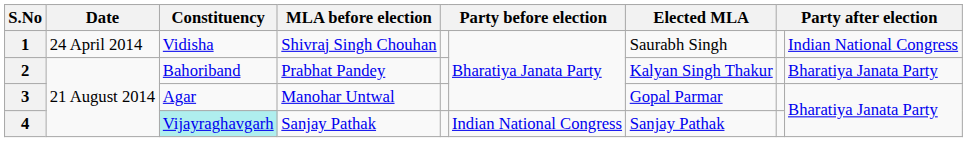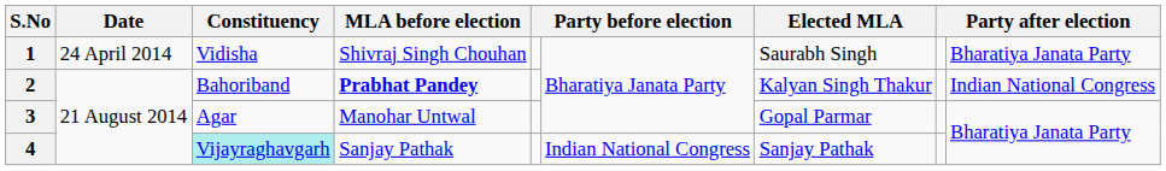1 | column 9: Indian National Congress -> Bharatiya Janata Party
2 | MLA before election: normal -> bold
2 | column 9: Bharatiya Janata Party -> Indian National Congress
